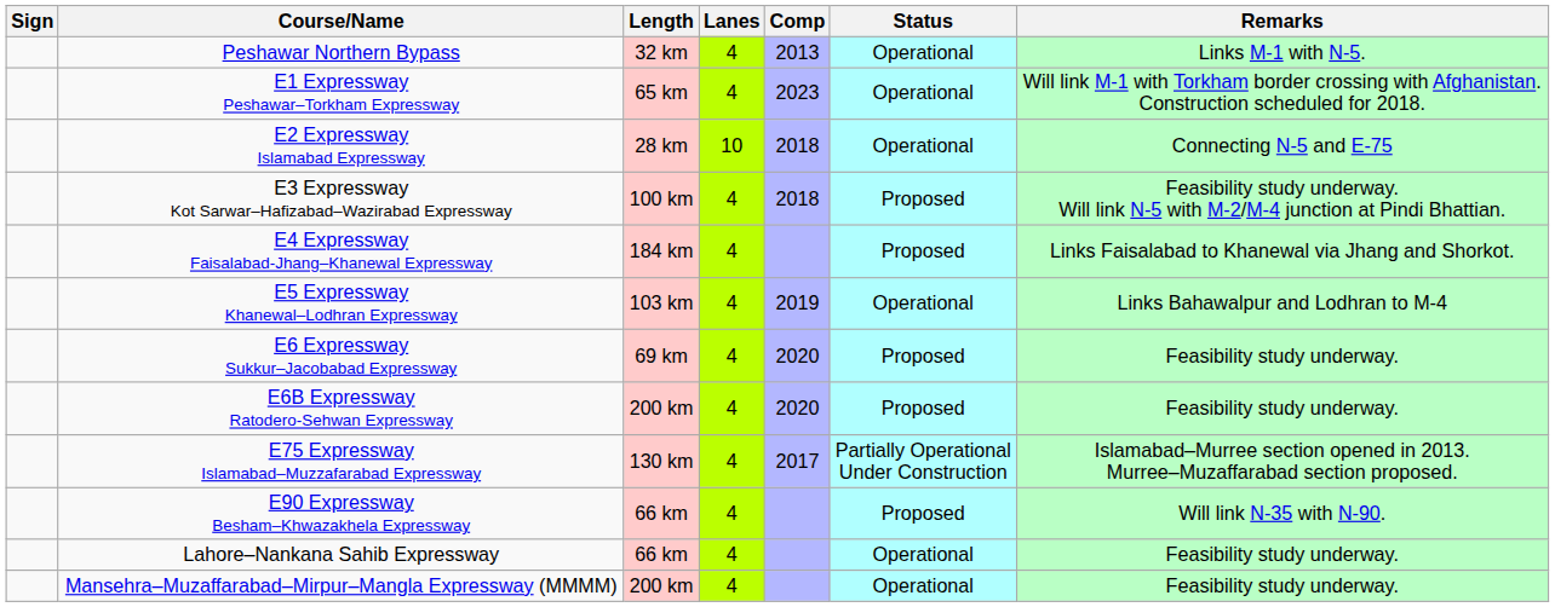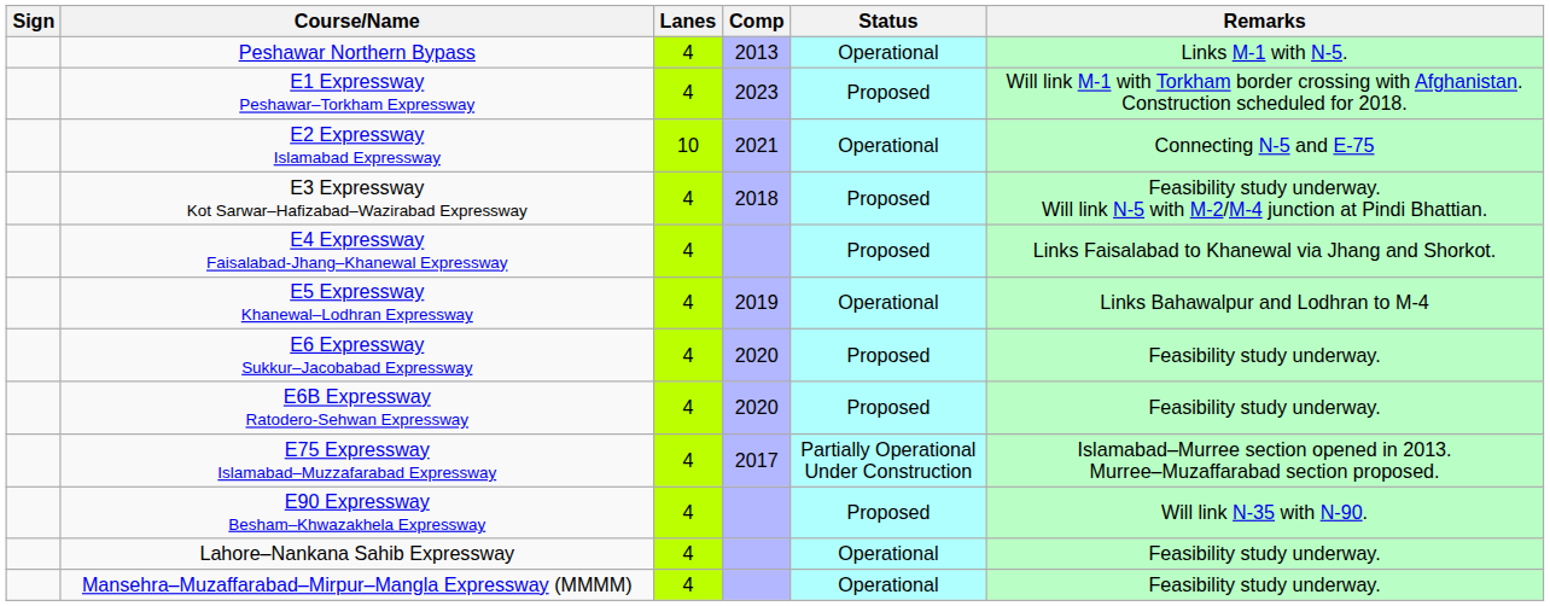- column: Length | 32 km | 65 km | 28 km | 100 km | 184 km | 103 km | 69 km | 200 km | 130 km | 66 km | 66 km | 200 km
E1 Expressway Peshawar–Torkham Expressway | Status: Operational -> Proposed
E2 Expressway Islamabad Expressway | Comp: 2018 -> 2021
